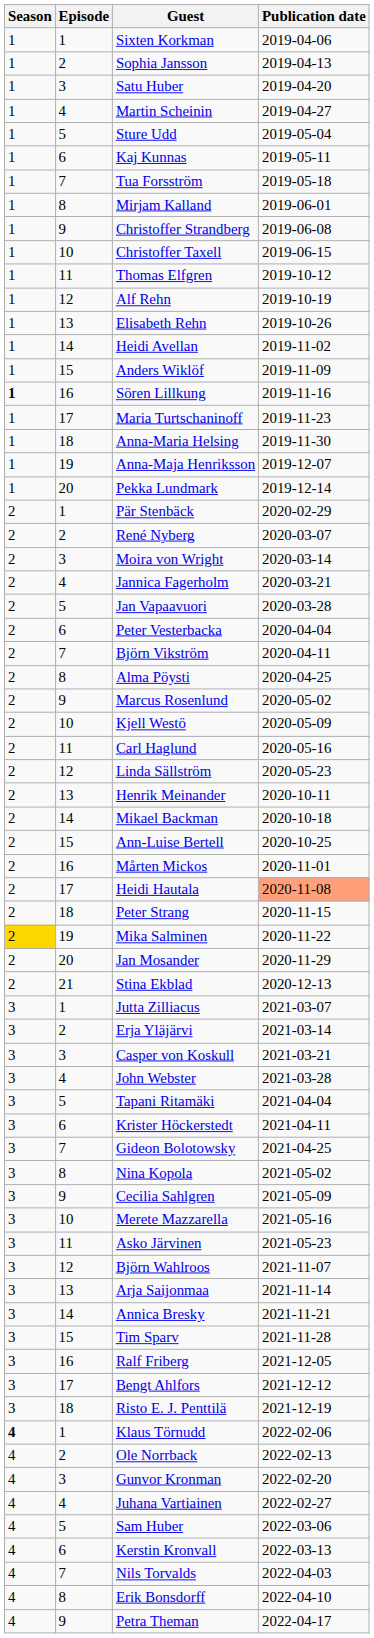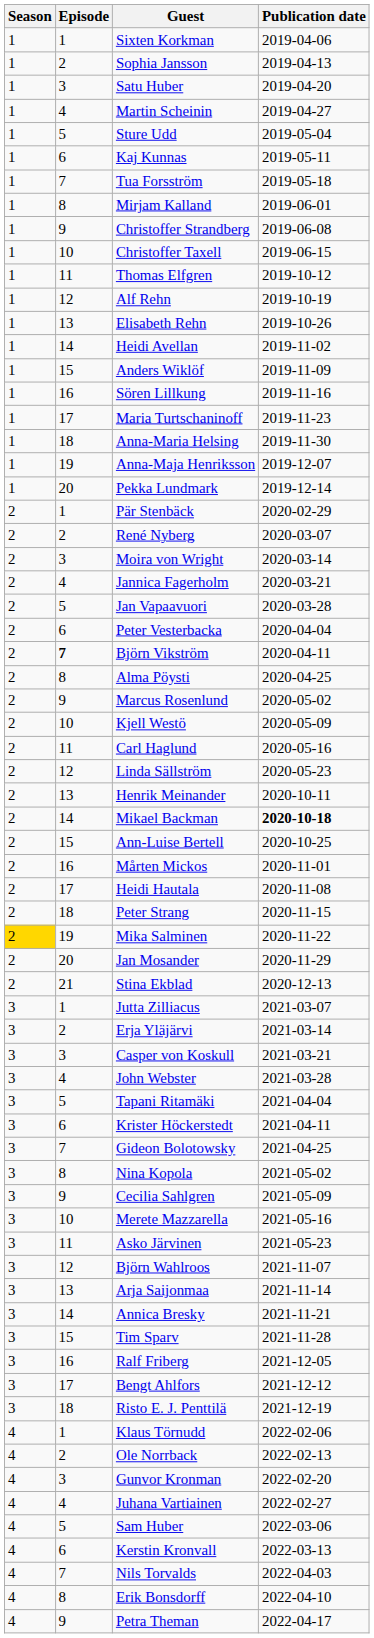Sören Lillkung | Season: bold -> normal
Björn Vikström | Episode: normal -> bold
Mikael Backman | Publication date: normal -> bold
Heidi Hautala | Publication date: lightsalmon background -> no background
Klaus Törnudd | Season: bold -> normal
